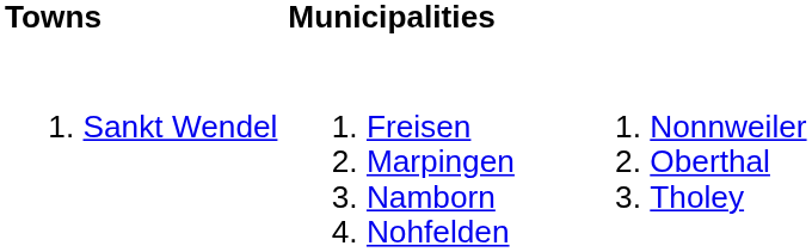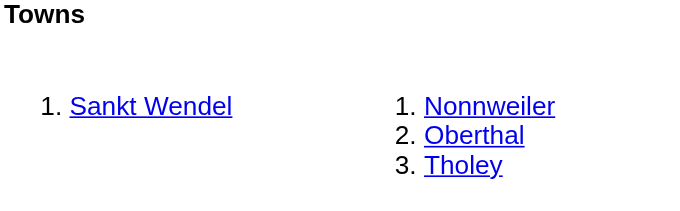- column: Municipalities | Freisen Marpingen Namborn Nohfelden
